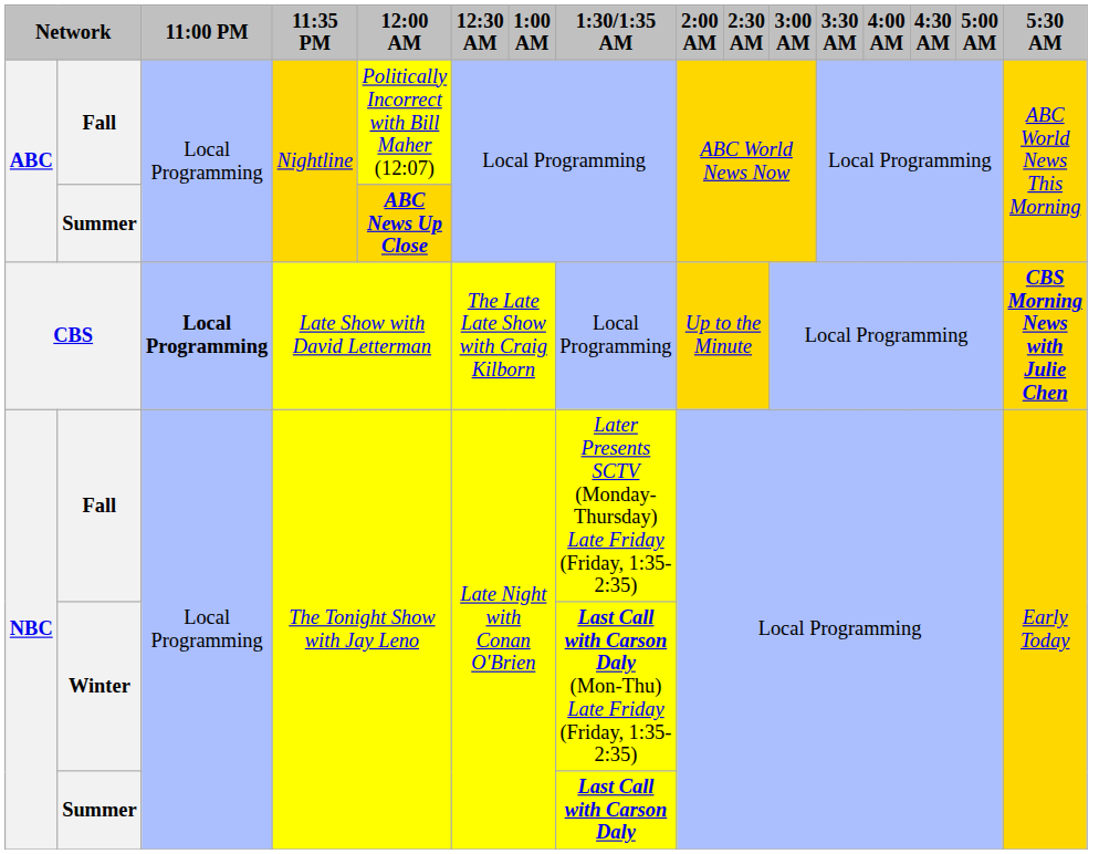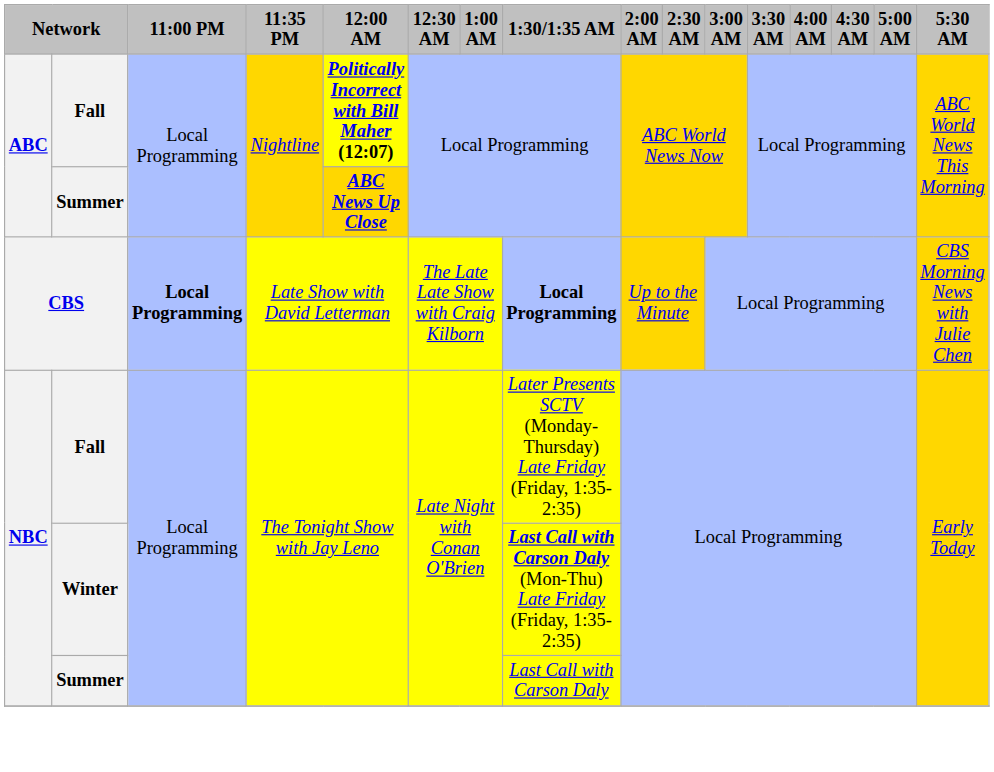ABC / Fall | 12:00 AM: normal -> bold
CBS | 1:30/1:35 AM: normal -> bold
CBS | 5:30 AM: bold -> normal
NBC / Summer | 1:30/1:35 AM: bold -> normal
